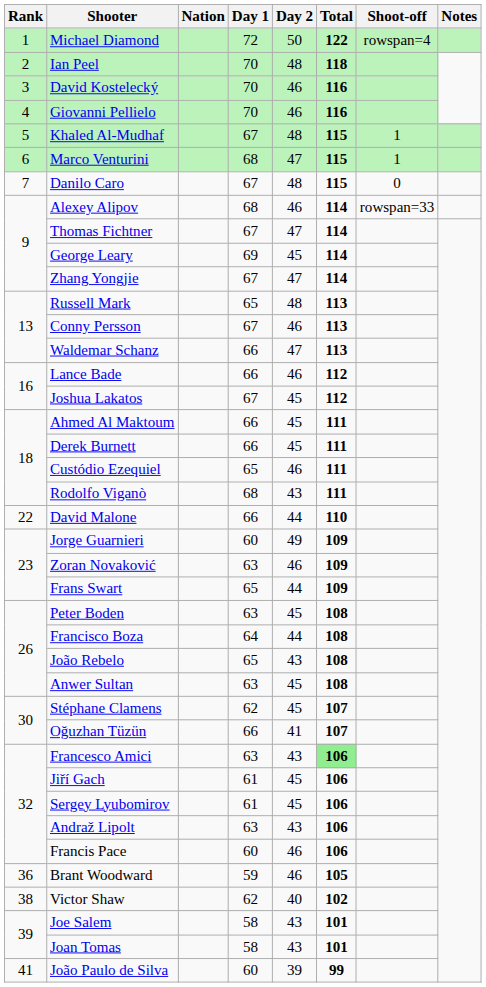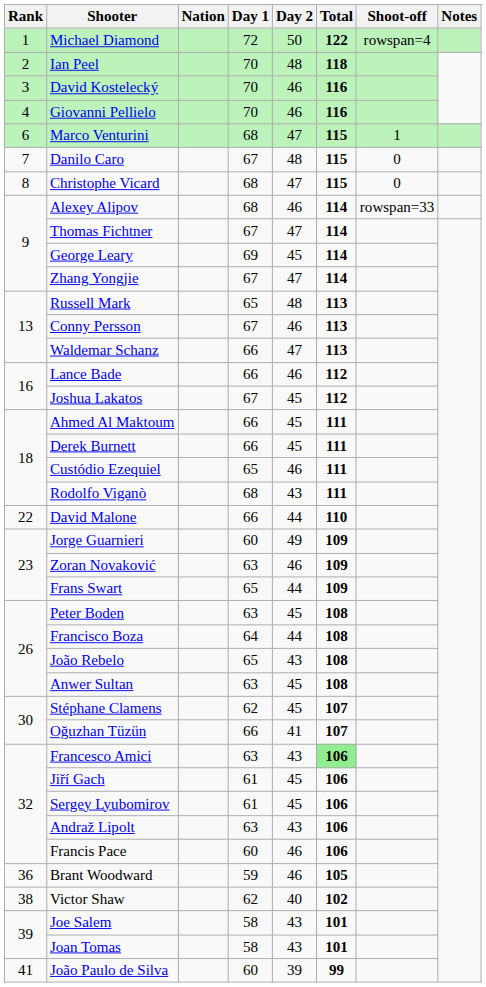- row: 5 | Khaled Al-Mudhaf | 67 | 48 | 115 | 1
+ row: 8 | Christophe Vicard | 68 | 47 | 115 | 0
